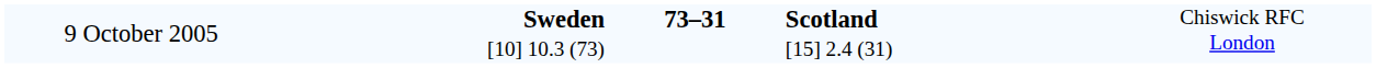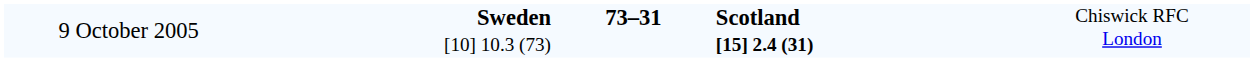[10] 10.3 (73) | column 4: normal -> bold
